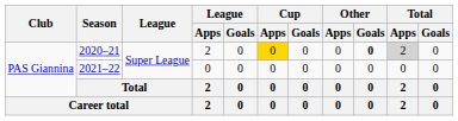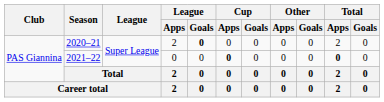2020–21 | League / Goals: normal -> bold
2020–21 | Cup / Apps: gold background -> no background
2020–21 | Other / Goals: bold -> normal
2020–21 | Total / Apps: lightgrey background -> no background
2021–22 | Cup / Apps: normal -> bold
2021–22 | Total / Apps: normal -> bold
